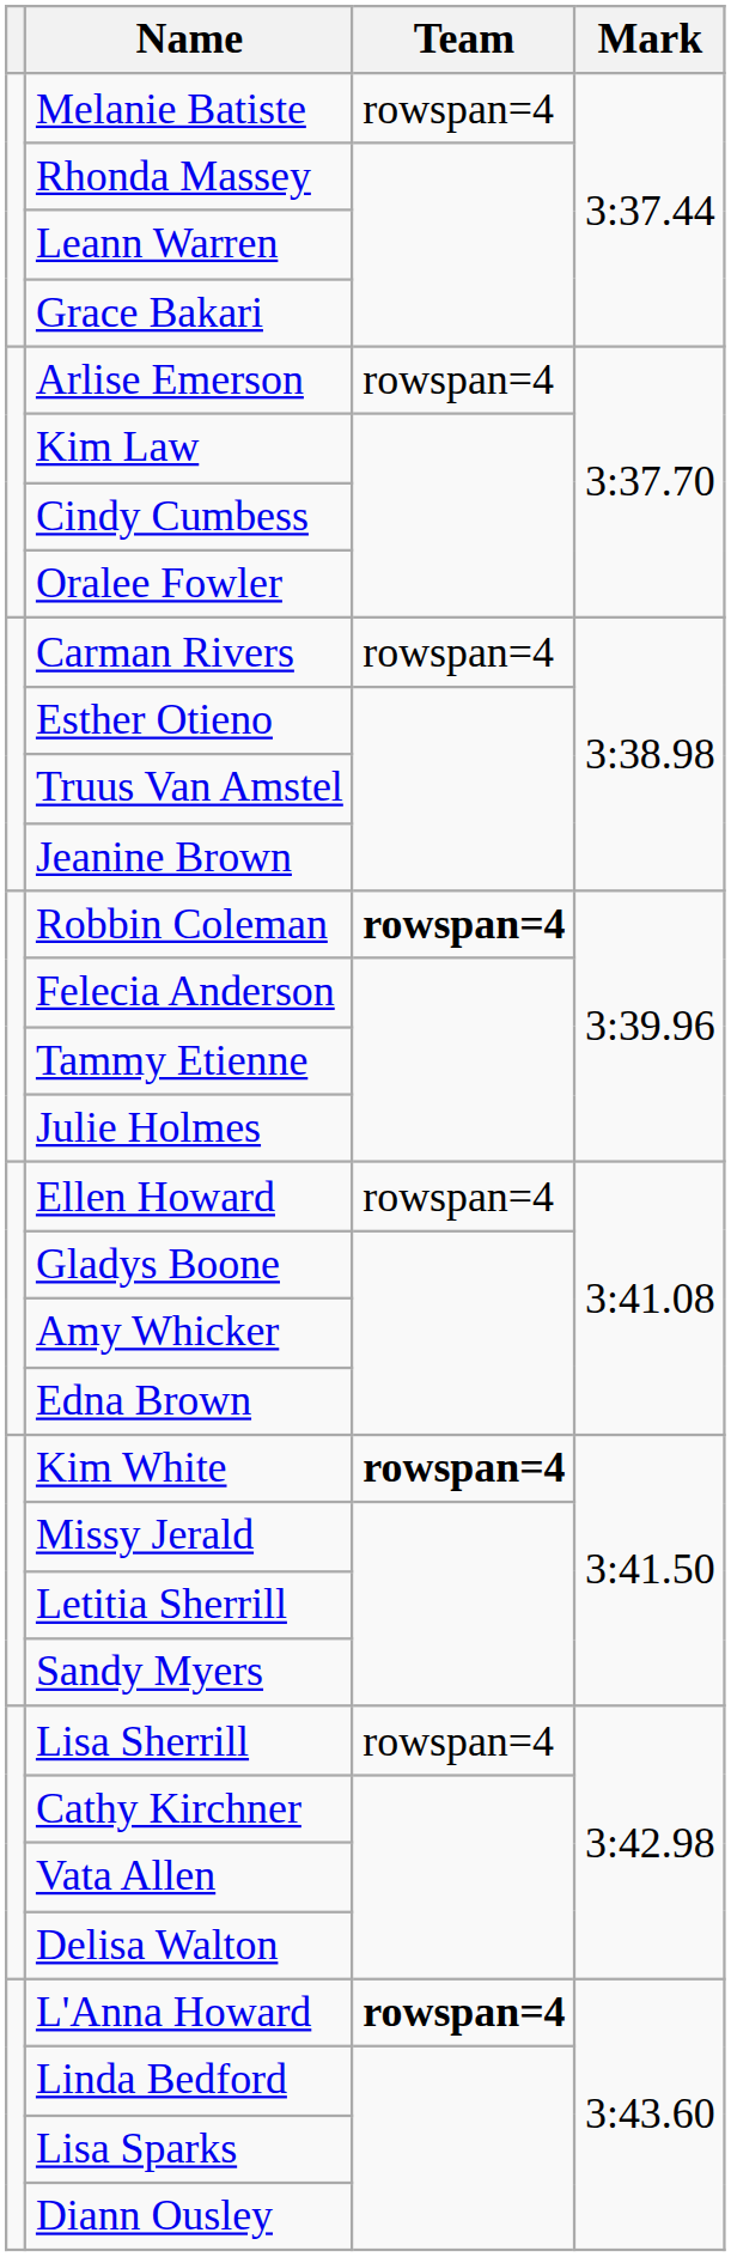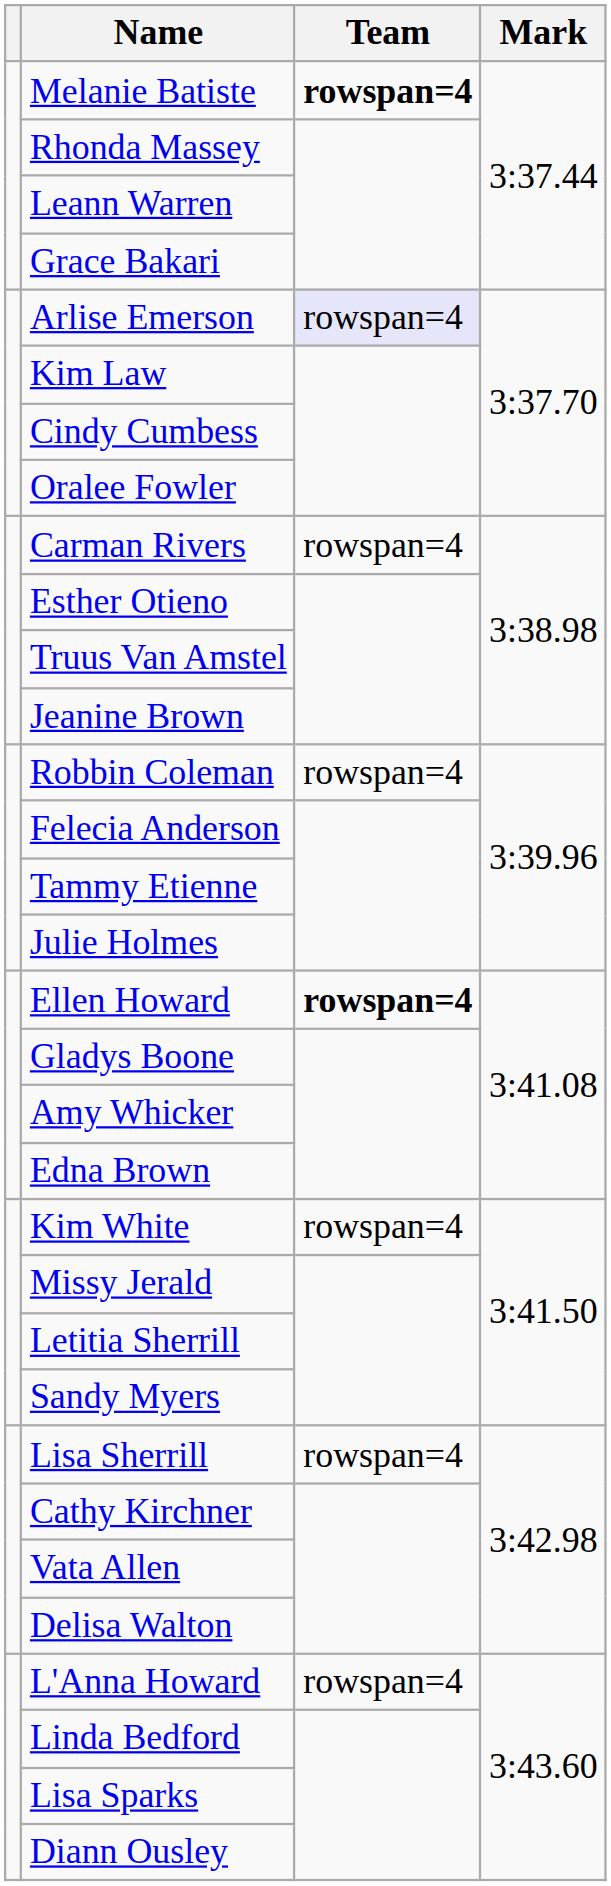Melanie Batiste | Team: normal -> bold
Arlise Emerson | Team: no background -> lavender background
Robbin Coleman | Team: bold -> normal
Ellen Howard | Team: normal -> bold
Kim White | Team: bold -> normal
L'Anna Howard | Team: bold -> normal
